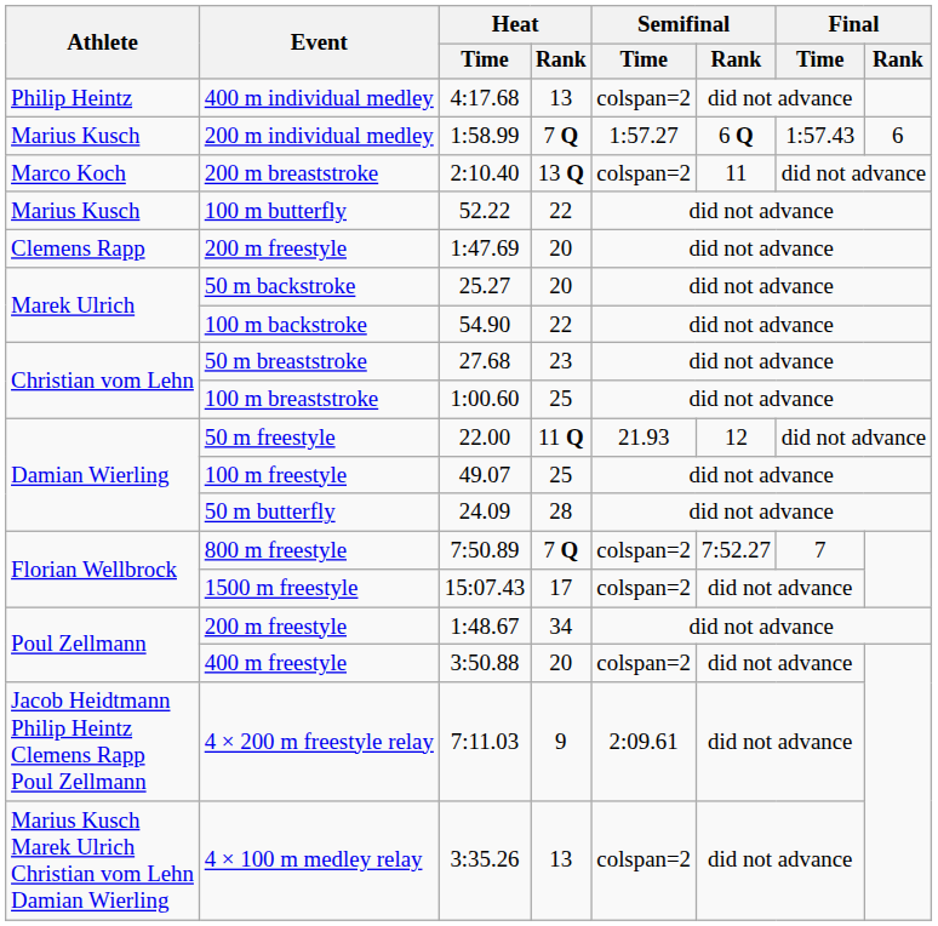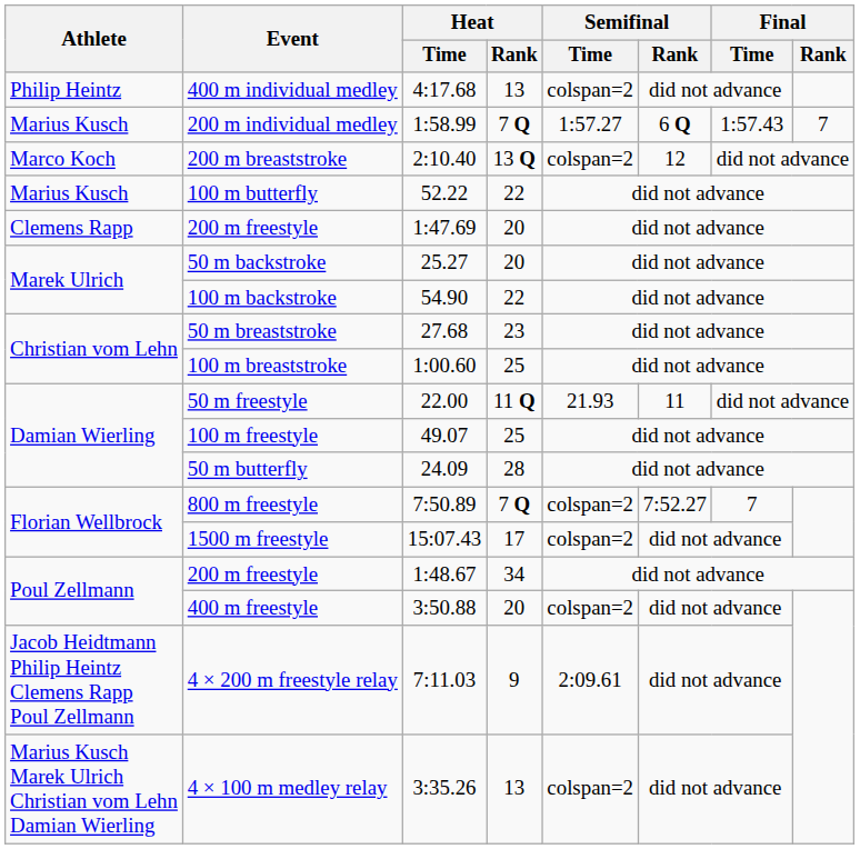200 m individual medley | Final / Rank: 6 -> 7
200 m breaststroke | Semifinal / Rank: 11 -> 12
50 m freestyle | Semifinal / Rank: 12 -> 11
